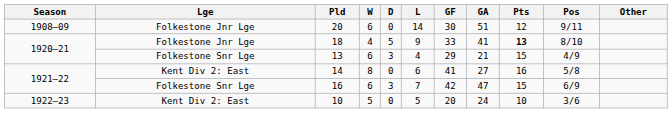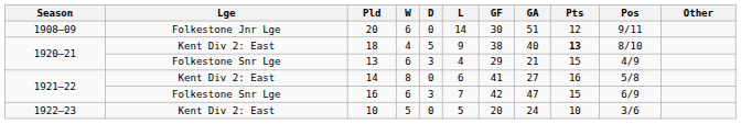18 | Lge: Folkestone Jnr Lge -> Kent Div 2: East
18 | GF: 33 -> 38
18 | GA: 41 -> 40
